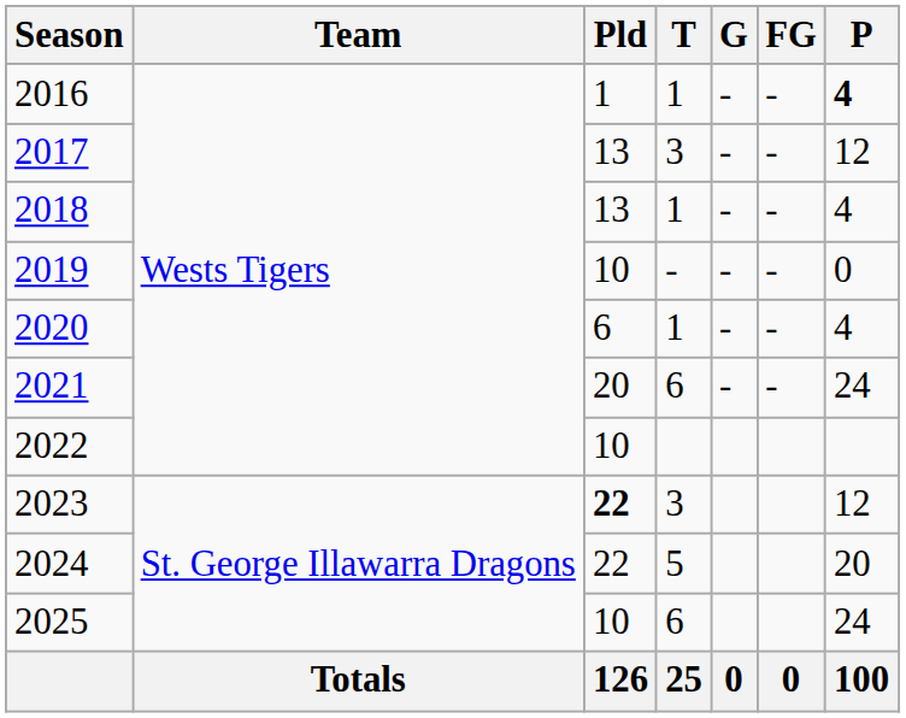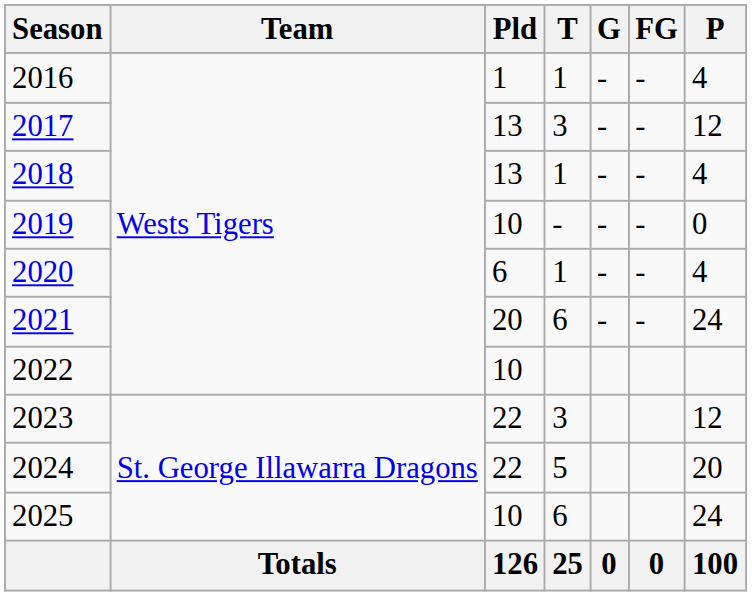2016 | P: bold -> normal
2023 | Pld: bold -> normal
